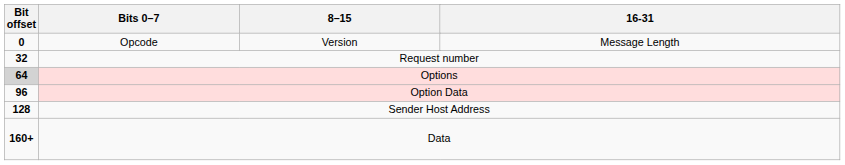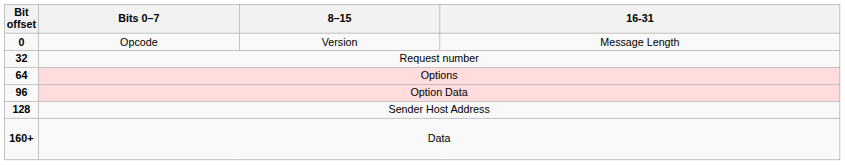Options | Bit offset: lightgrey background -> no background
